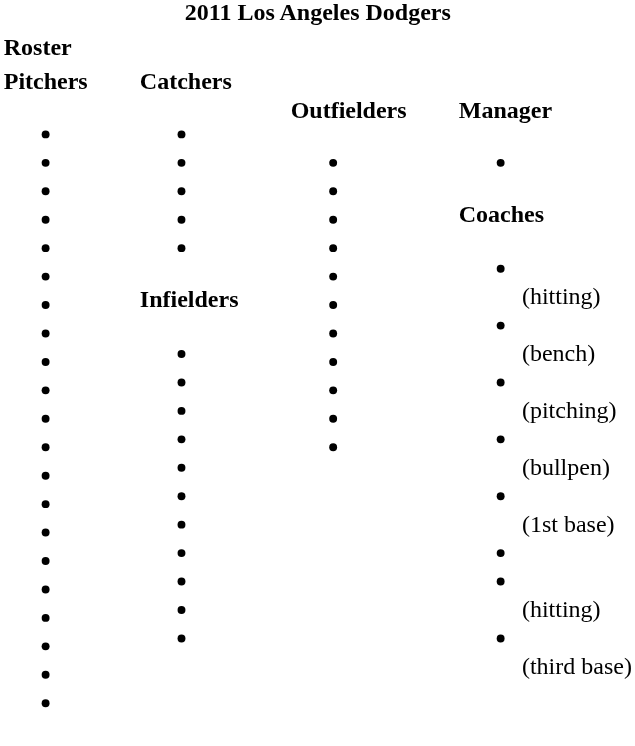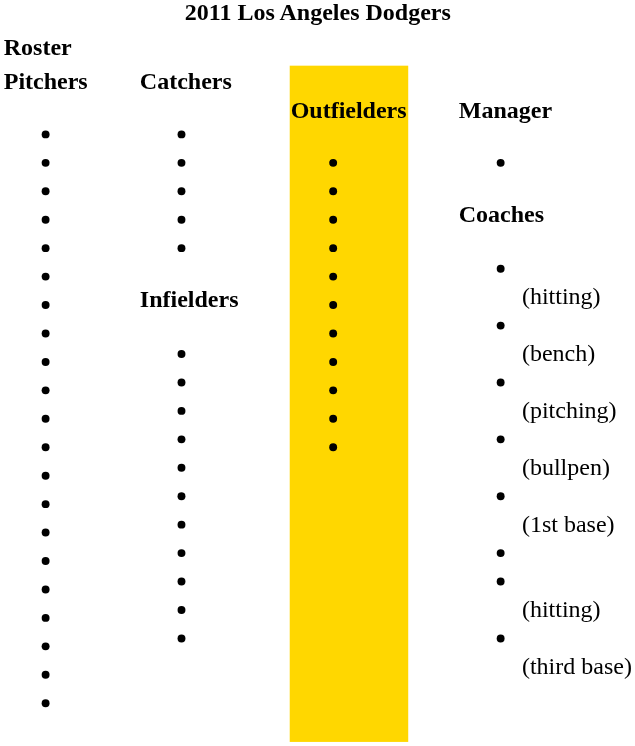Pitchers | column 3: no background -> gold background
